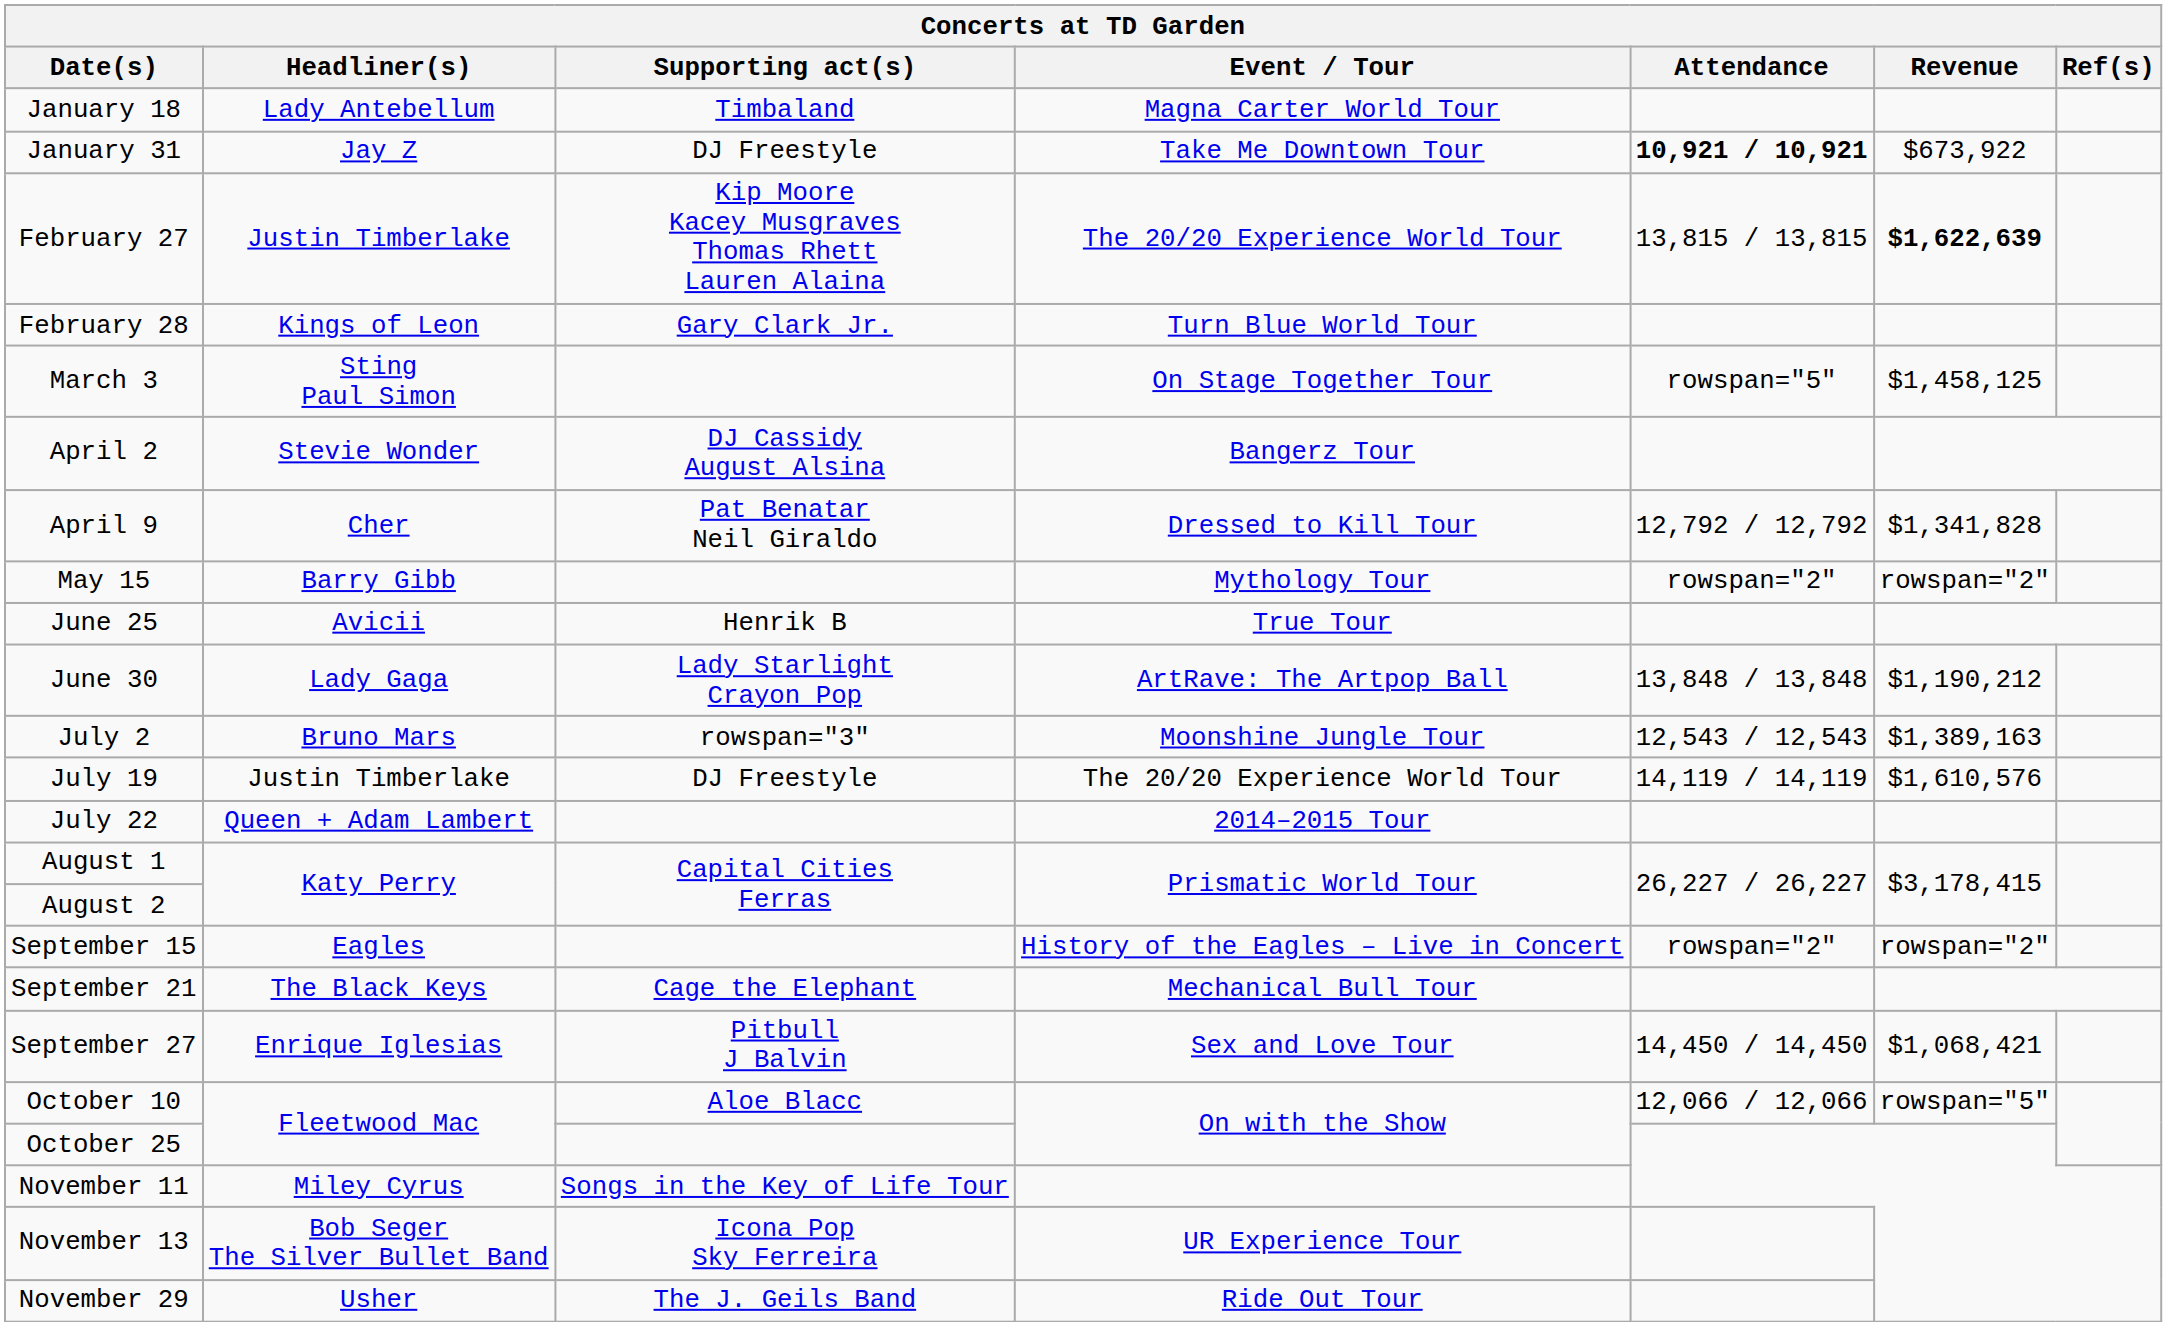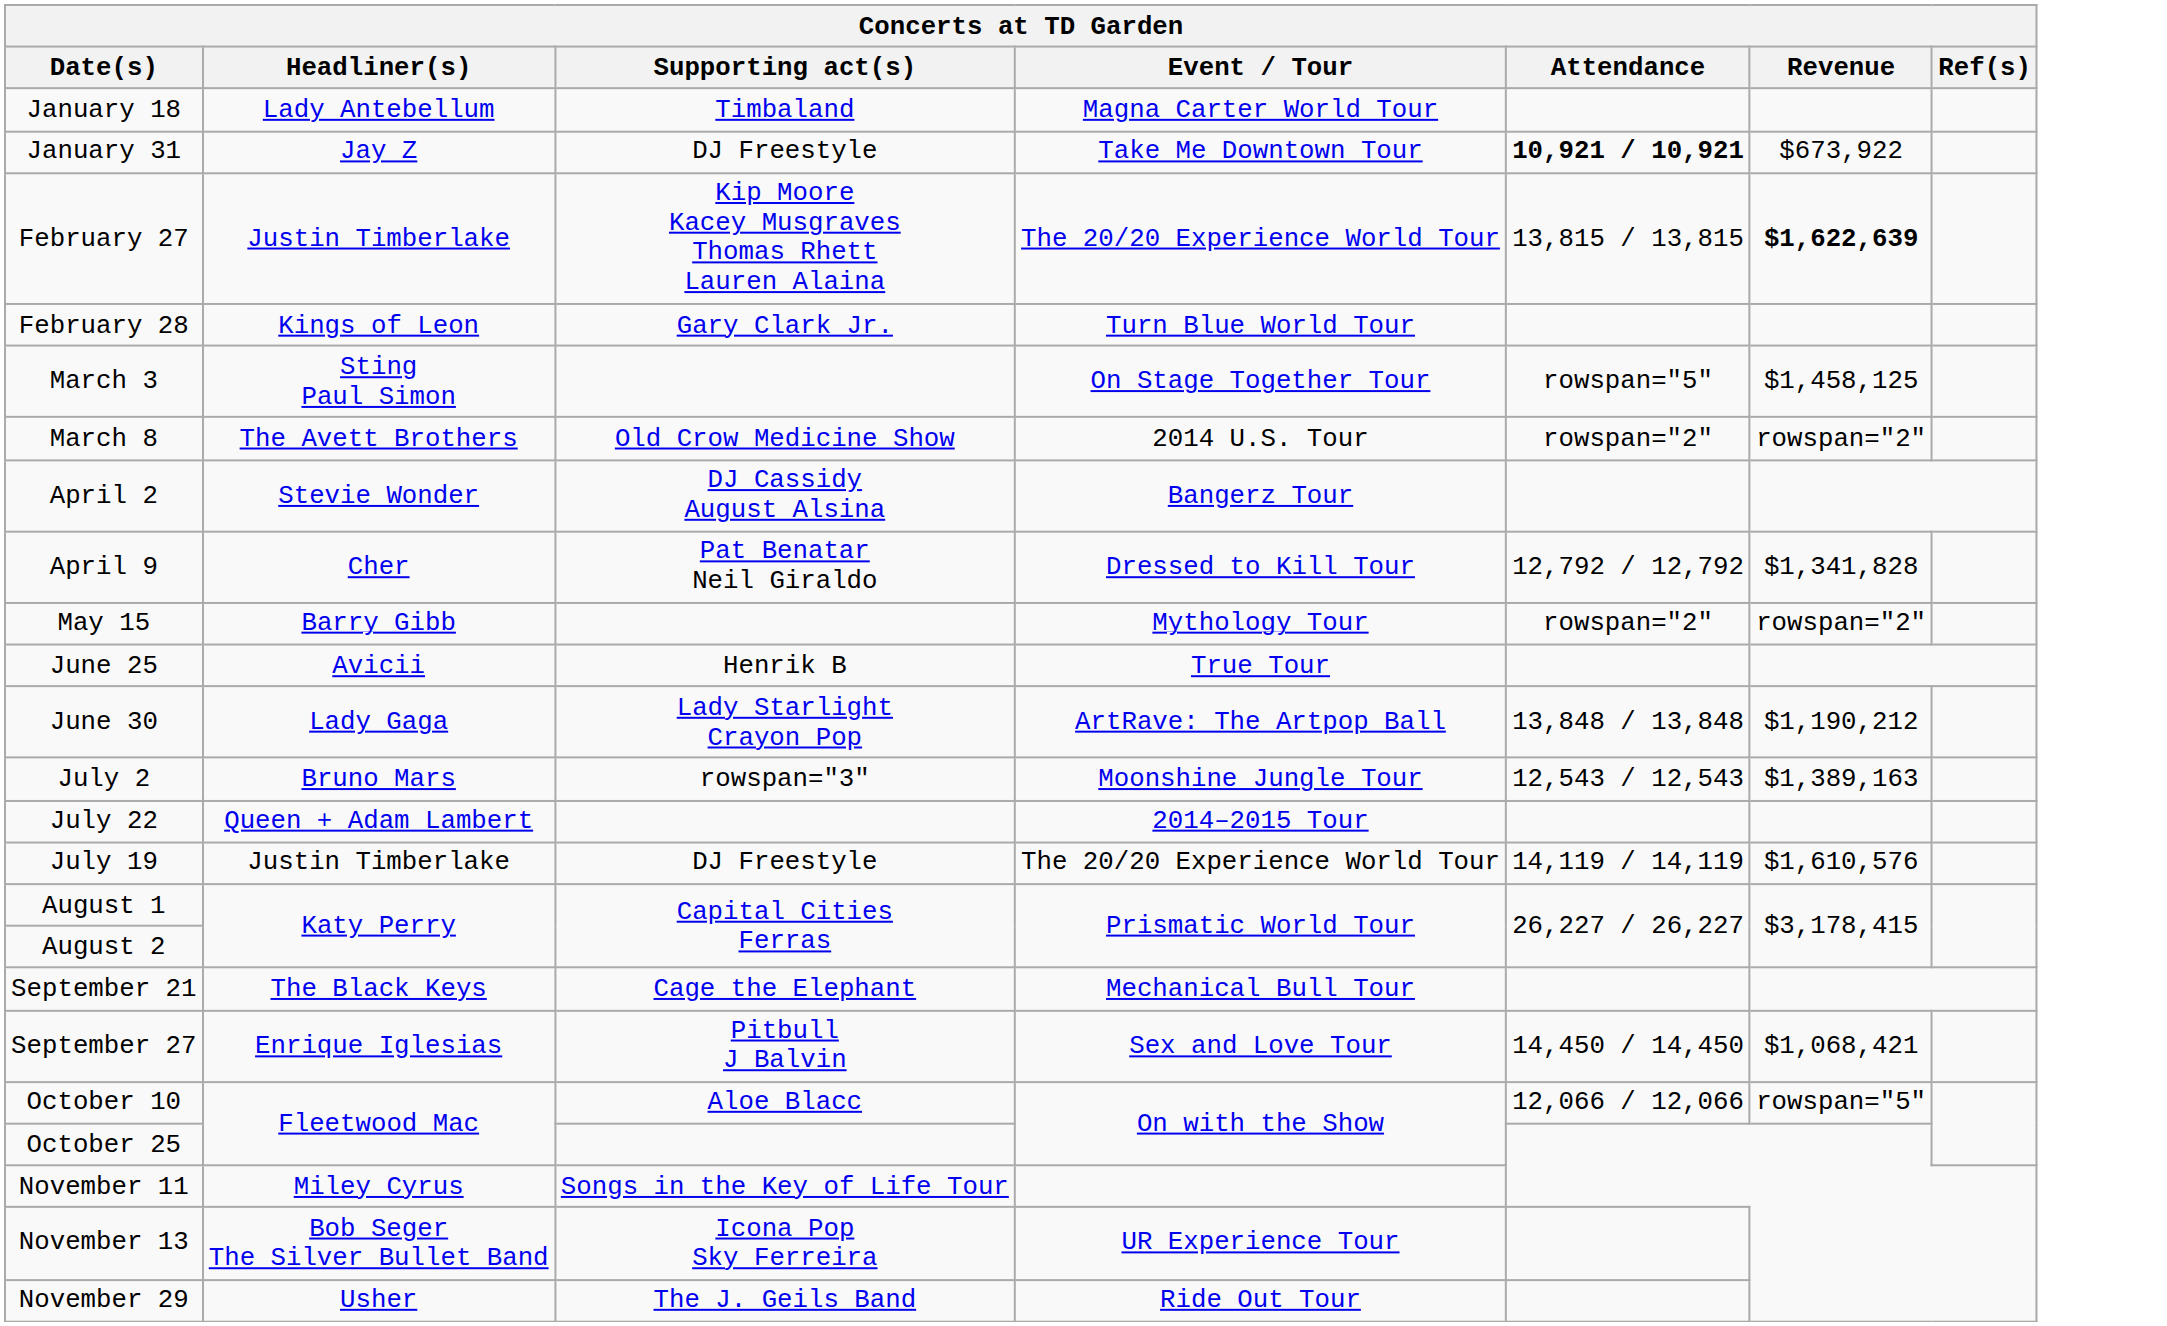+ row: March 8 | The Avett Brothers | Old Crow Medicine Show | 2014 U.S. Tour | rowspan="2" | rowspan="2"
rows swapped: July 19 <-> July 22
- row: September 15 | Eagles | History of the Eagles – Live in Concert | rowspan="2" | rowspan="2"
